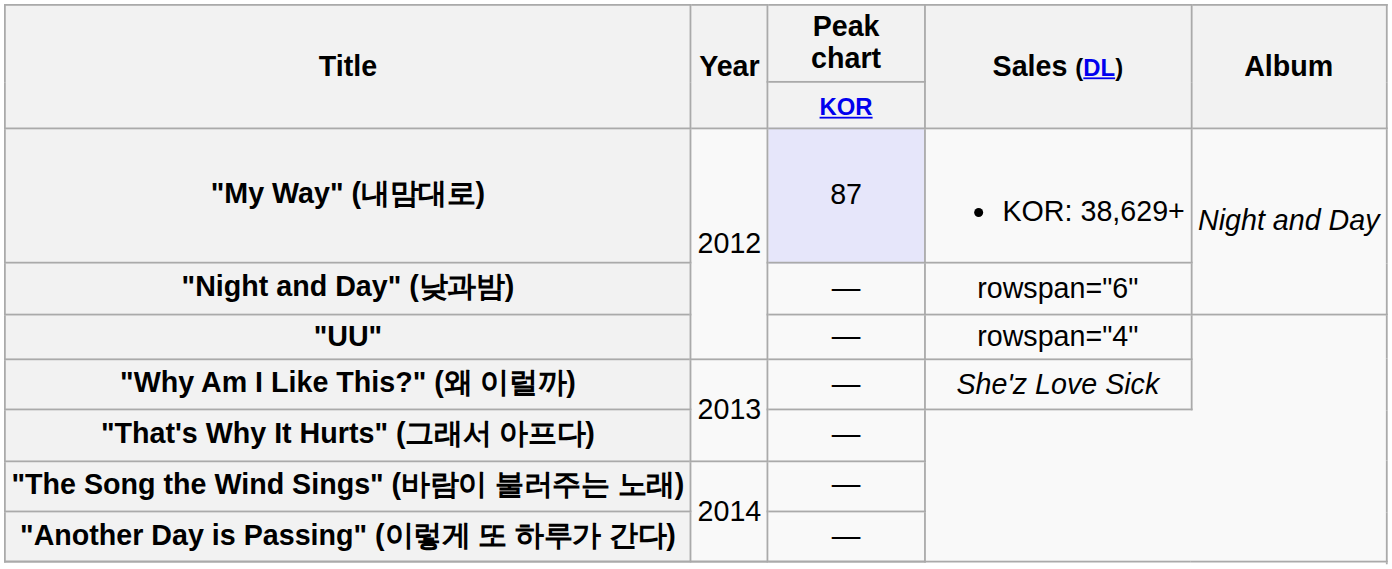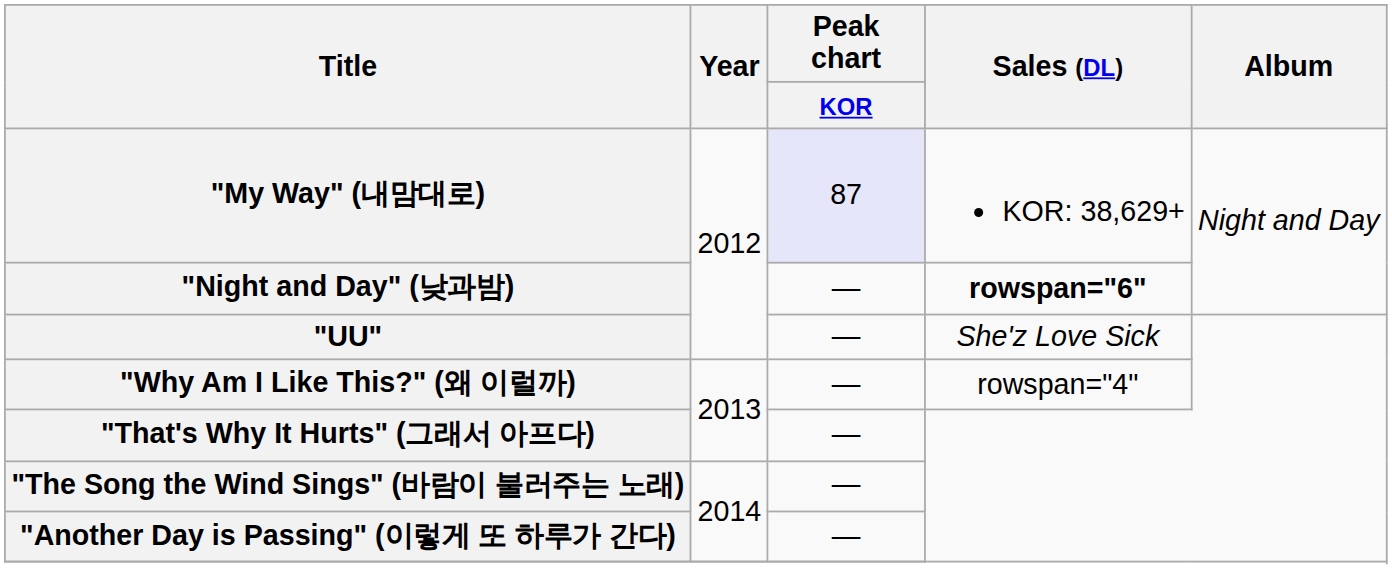"Night and Day" (낮과밤) | Sales (DL): normal -> bold
"UU" | Sales (DL): rowspan="4" -> She'z Love Sick
"Why Am I Like This?" (왜 이럴까) | Sales (DL): She'z Love Sick -> rowspan="4"
